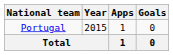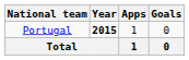Portugal | Year: normal -> bold
